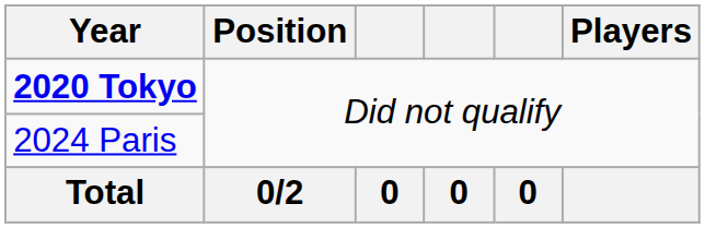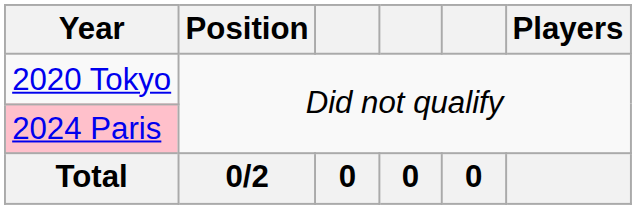2020 Tokyo | Year: bold -> normal
2024 Paris | Year: no background -> pink background
